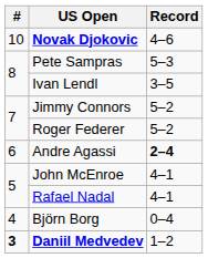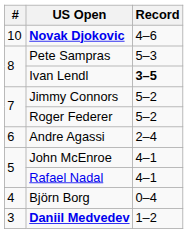Ivan Lendl | Record: normal -> bold
Andre Agassi | Record: bold -> normal
Daniil Medvedev | #: bold -> normal
